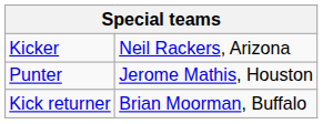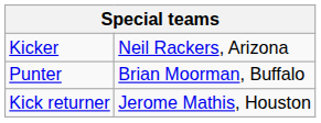Punter | column 2: Jerome Mathis, Houston -> Brian Moorman, Buffalo
Kick returner | column 2: Brian Moorman, Buffalo -> Jerome Mathis, Houston
